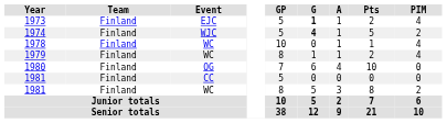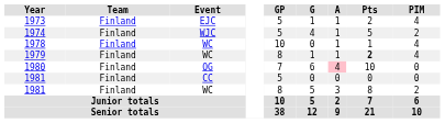1973 | G: bold -> normal
1974 | G: bold -> normal
1979 | Pts: normal -> bold
1980 | A: no background -> pink background
